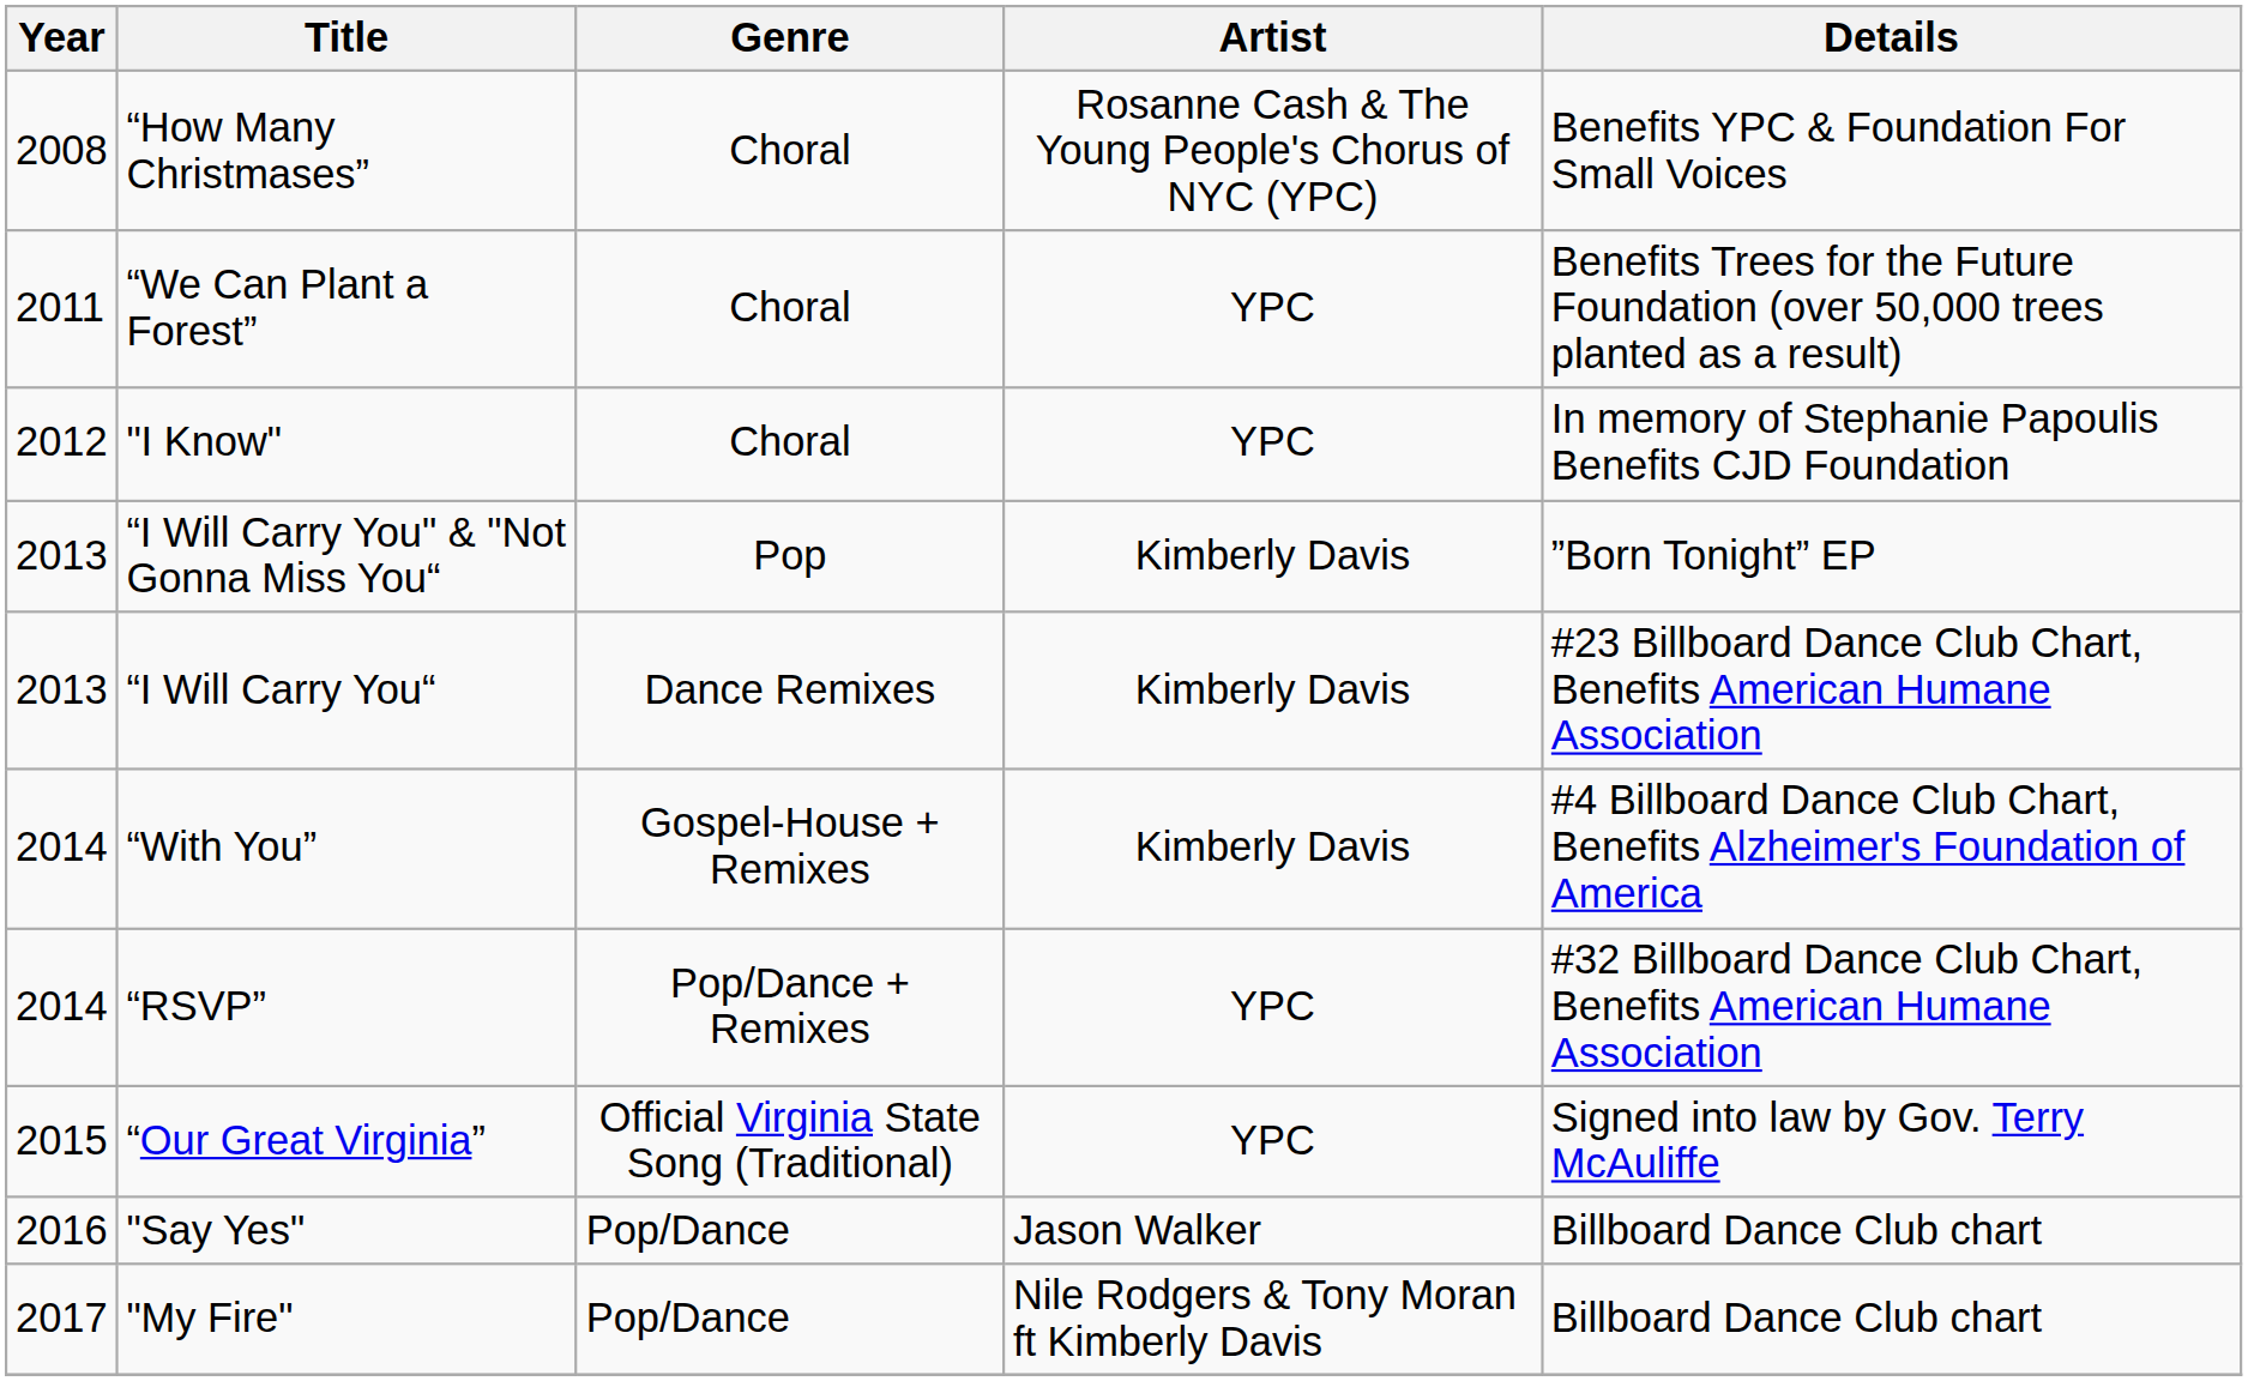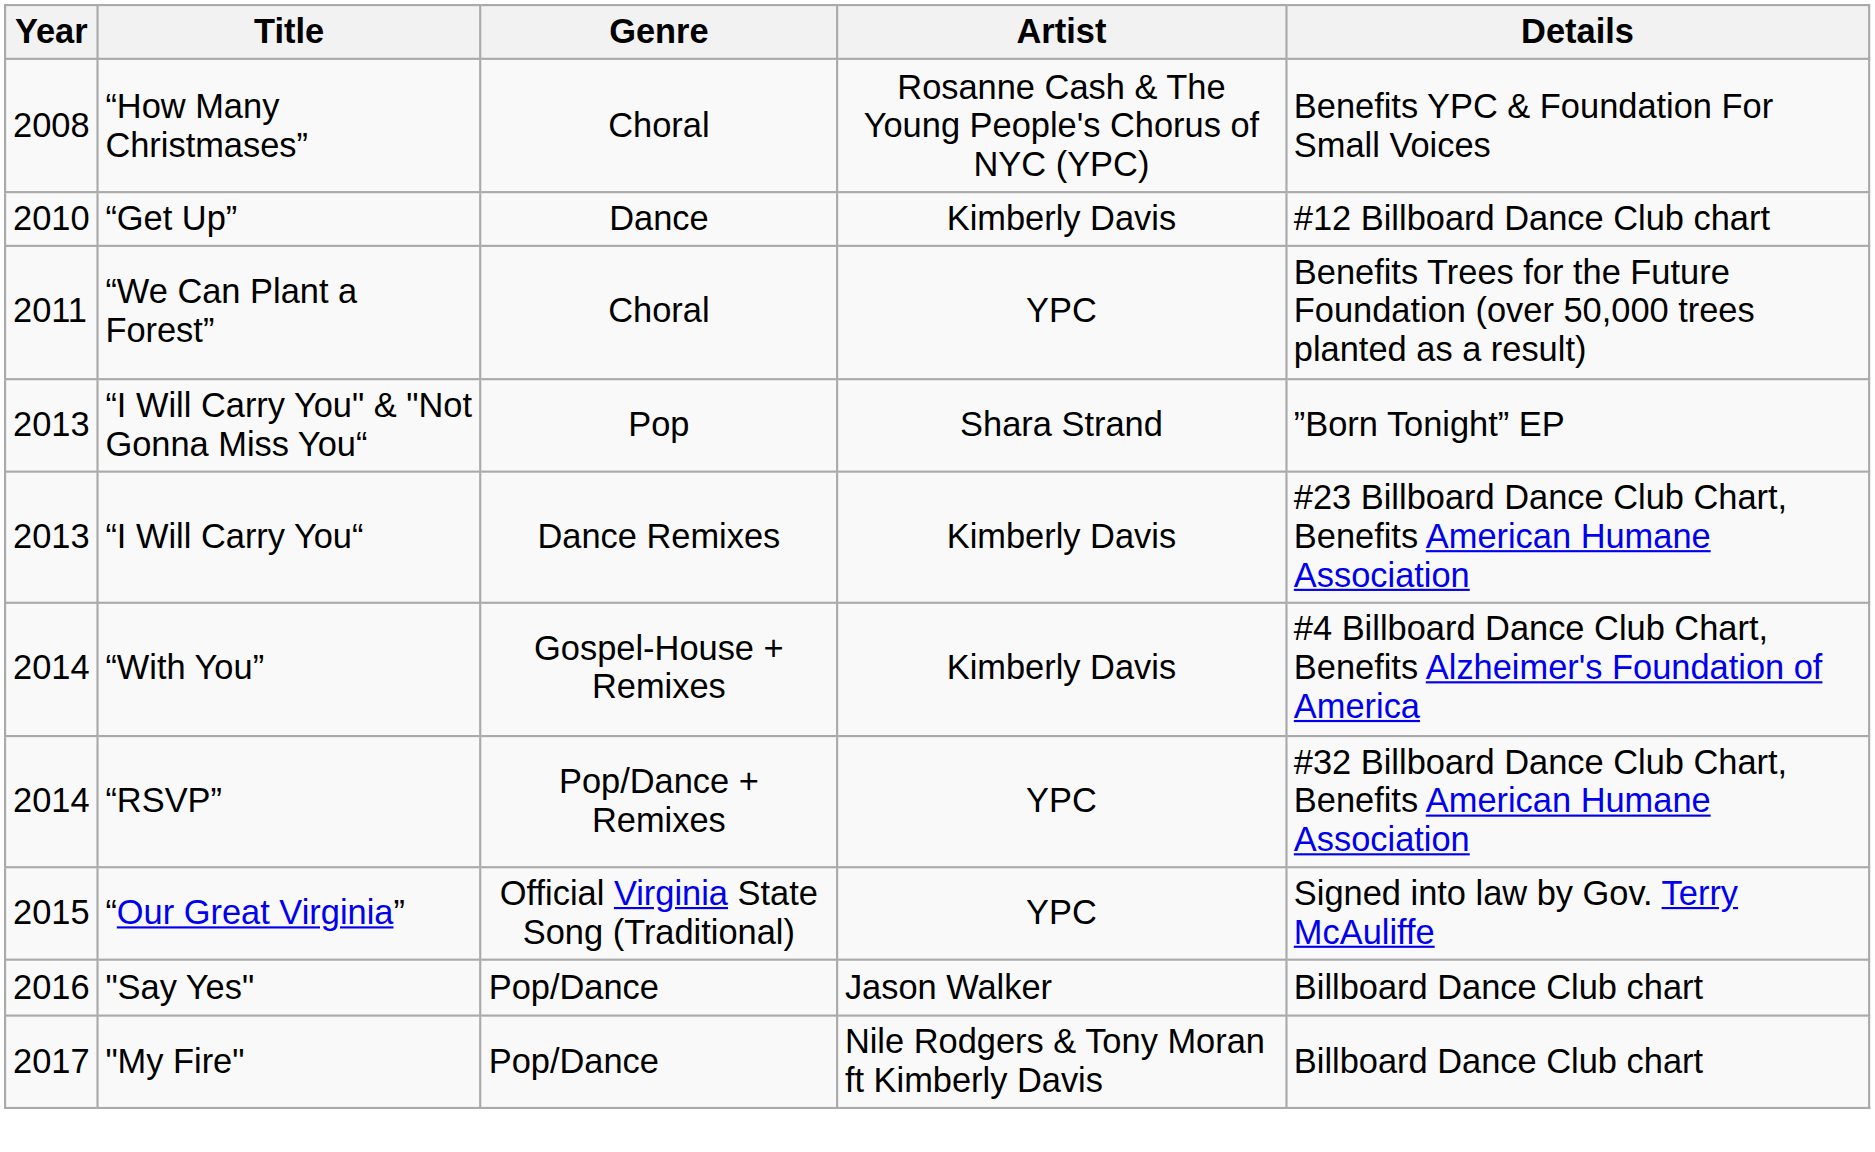+ row: 2010 | “Get Up” | Dance | Kimberly Davis | #12 Billboard Dance Club chart
- row: 2012 | "I Know" | Choral | YPC | In memory of Stephanie Papoulis Benefits CJD Foundation
“I Will Carry You" & "Not Gonna Miss You“ | Artist: Kimberly Davis -> Shara Strand
